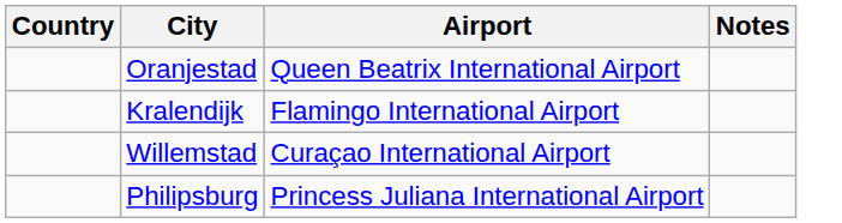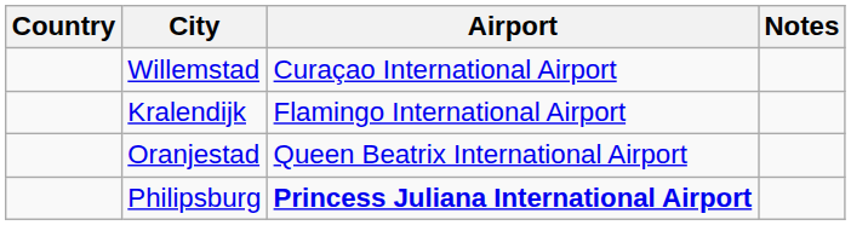rows swapped: Oranjestad <-> Willemstad
Philipsburg | Airport: normal -> bold
